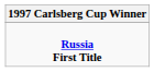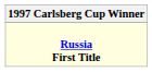row 2 | column 1: no background -> lightyellow background
